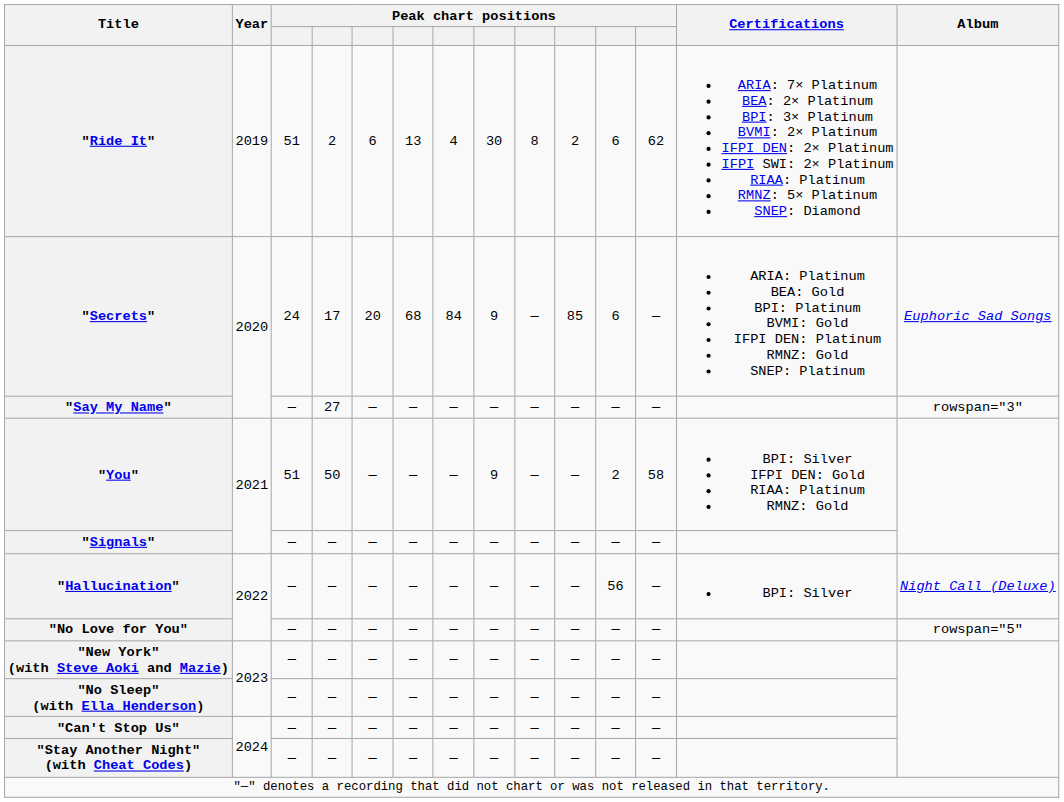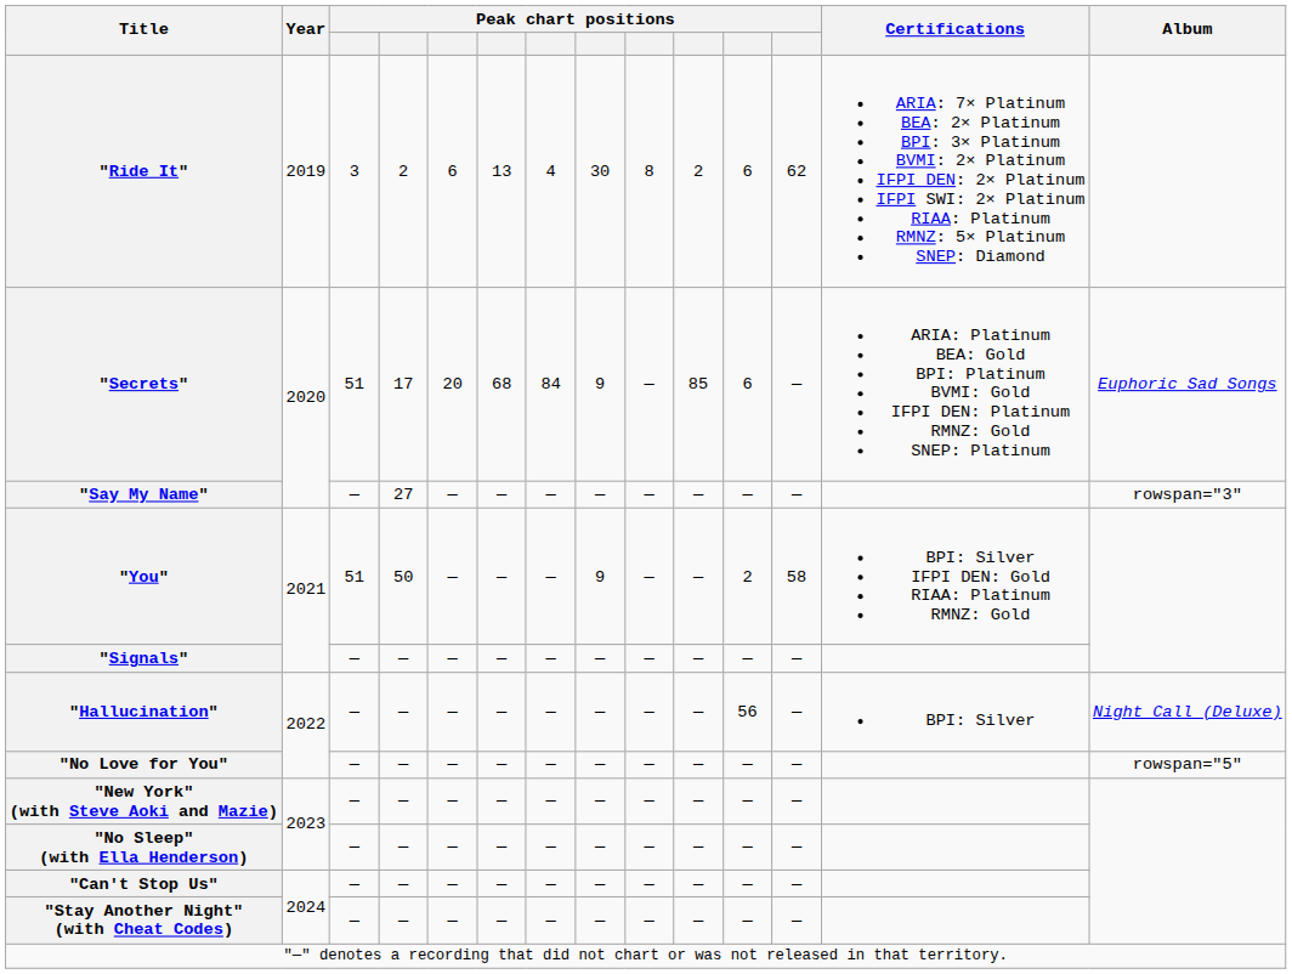"Ride It" | column 3: 51 -> 3
"Secrets" | column 3: 24 -> 51
